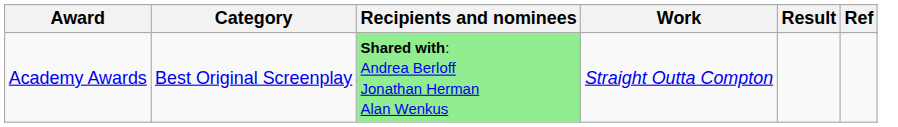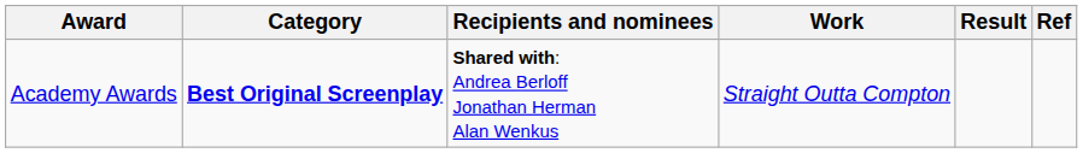Academy Awards | Category: normal -> bold
Academy Awards | Recipients and nominees: lightgreen background -> no background
